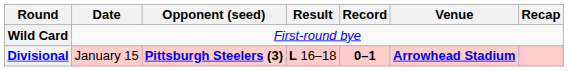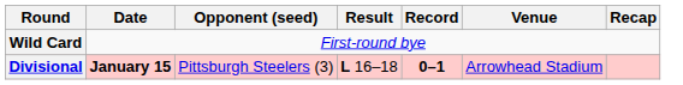Divisional | Date: normal -> bold
Divisional | Opponent (seed): bold -> normal
Divisional | Venue: bold -> normal
